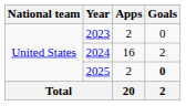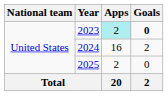2023 | Apps: no background -> paleturquoise background
2023 | Goals: normal -> bold
2025 | Goals: bold -> normal
